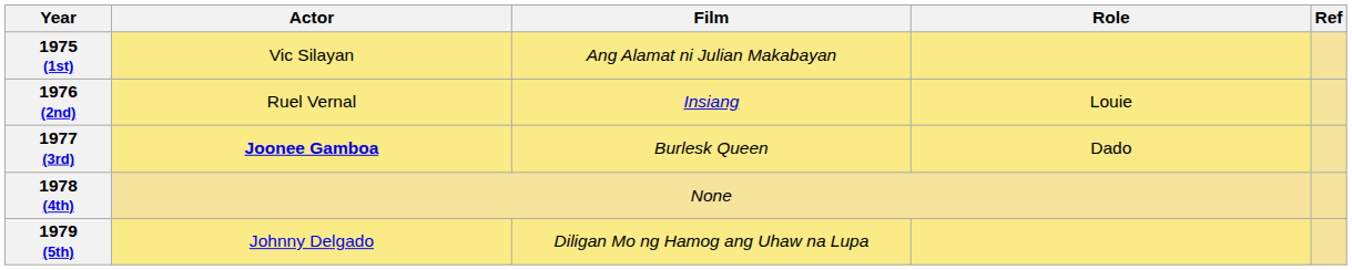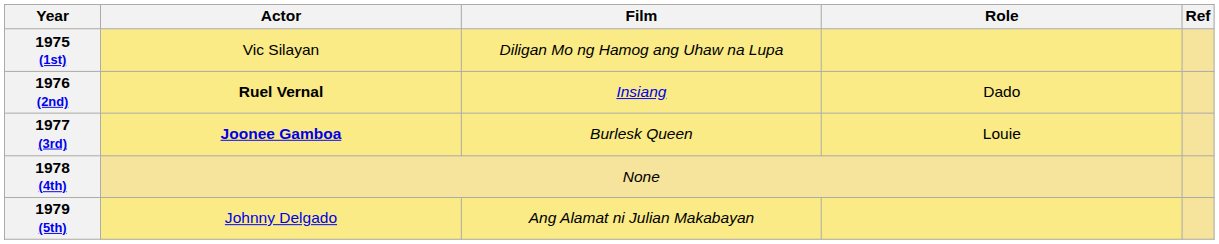1975 (1st) | Film: Ang Alamat ni Julian Makabayan -> Diligan Mo ng Hamog ang Uhaw na Lupa
1976 (2nd) | Actor: normal -> bold
1976 (2nd) | Role: Louie -> Dado
1977 (3rd) | Role: Dado -> Louie
1979 (5th) | Film: Diligan Mo ng Hamog ang Uhaw na Lupa -> Ang Alamat ni Julian Makabayan
